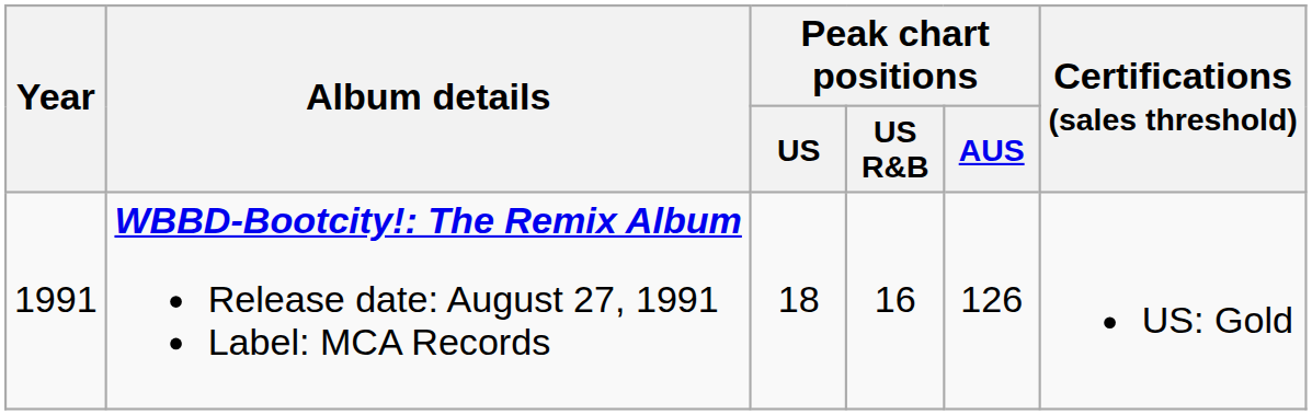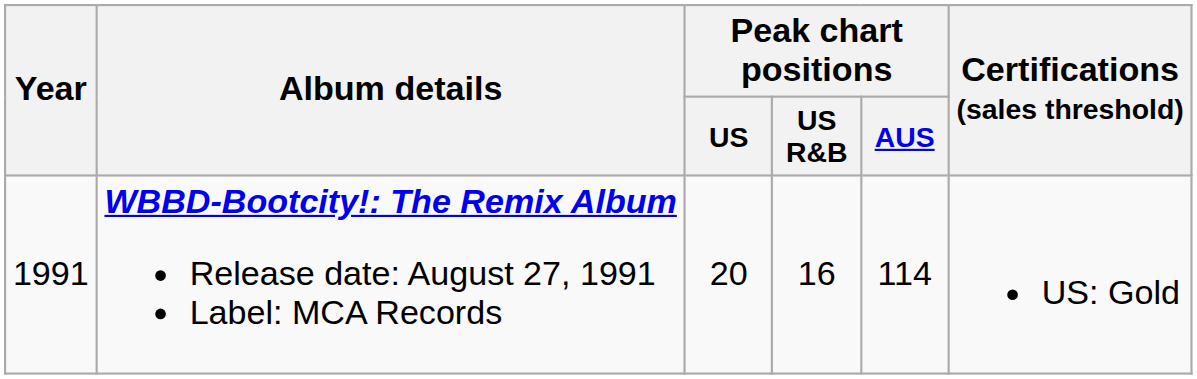row 3 | Peak chart positions / US: 18 -> 20
row 3 | Peak chart positions / AUS: 126 -> 114
